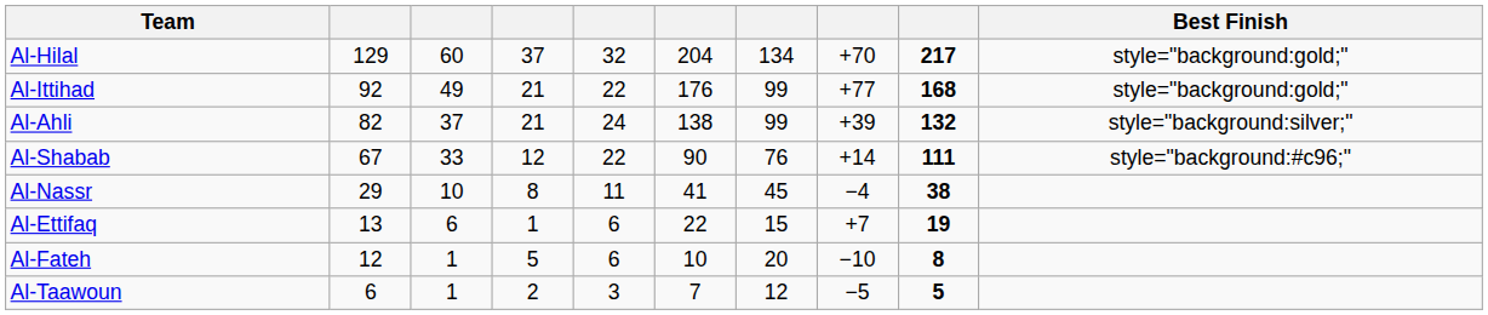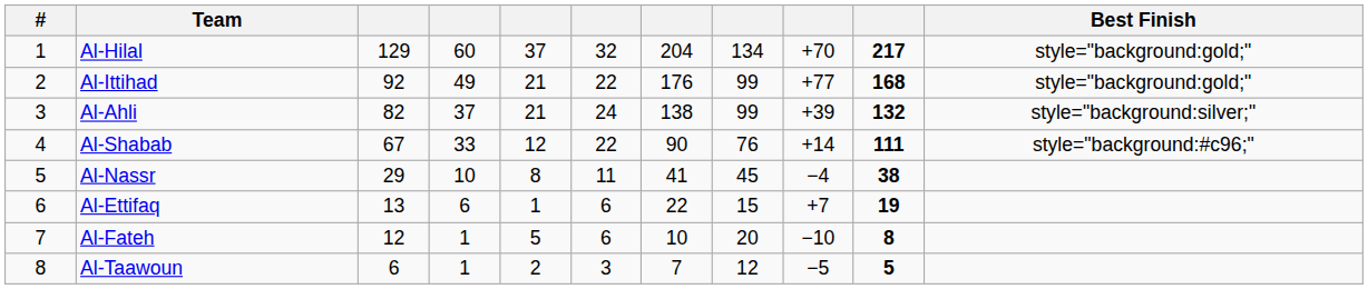+ column: # | 1 | 2 | 3 | 4 | 5 | 6 | 7 | 8
